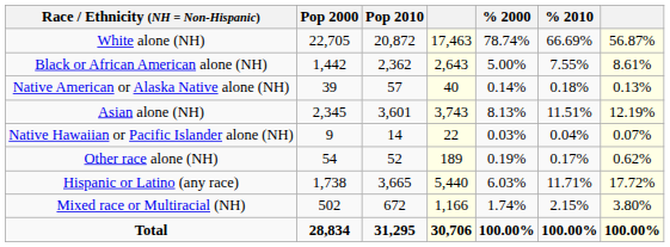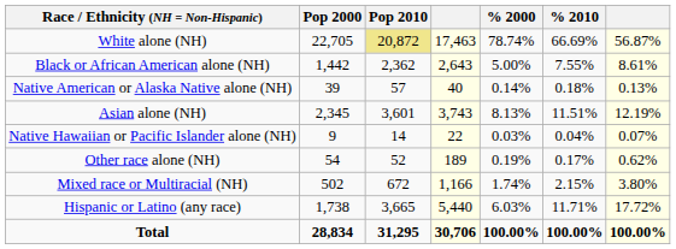White alone (NH) | Pop 2010: no background -> khaki background
rows swapped: Mixed race or Multiracial (NH) <-> Hispanic or Latino (any race)
